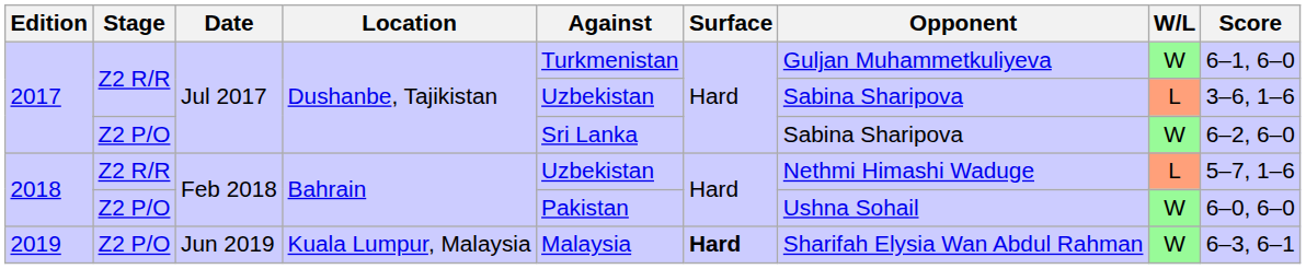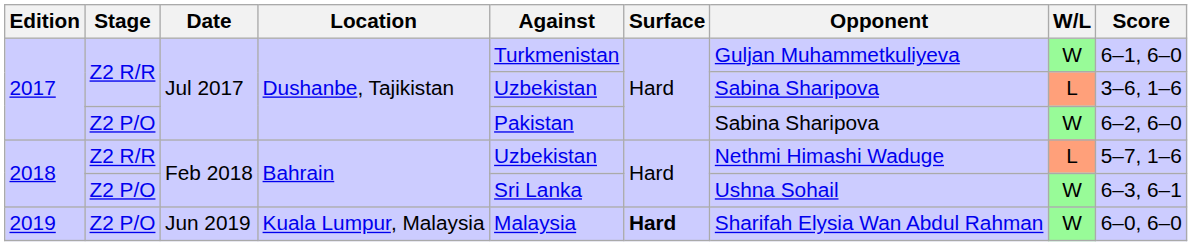2017 / Z2 P/O | Against: Sri Lanka -> Pakistan
2018 / Z2 P/O | Against: Pakistan -> Sri Lanka
2018 / Z2 P/O | Score: 6–0, 6–0 -> 6–3, 6–1
2019 | Score: 6–3, 6–1 -> 6–0, 6–0
